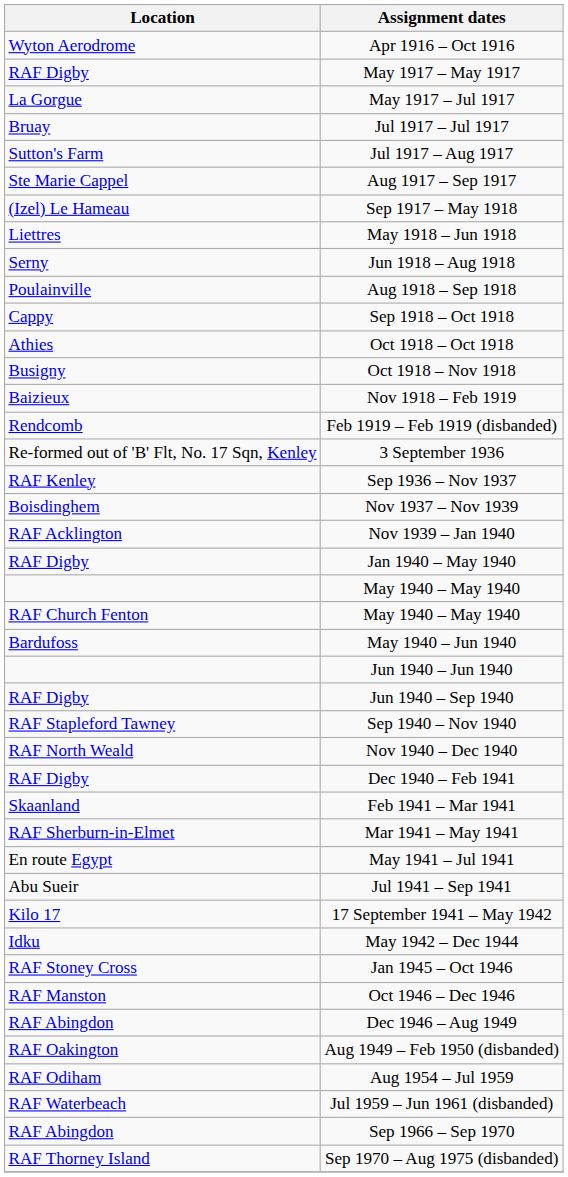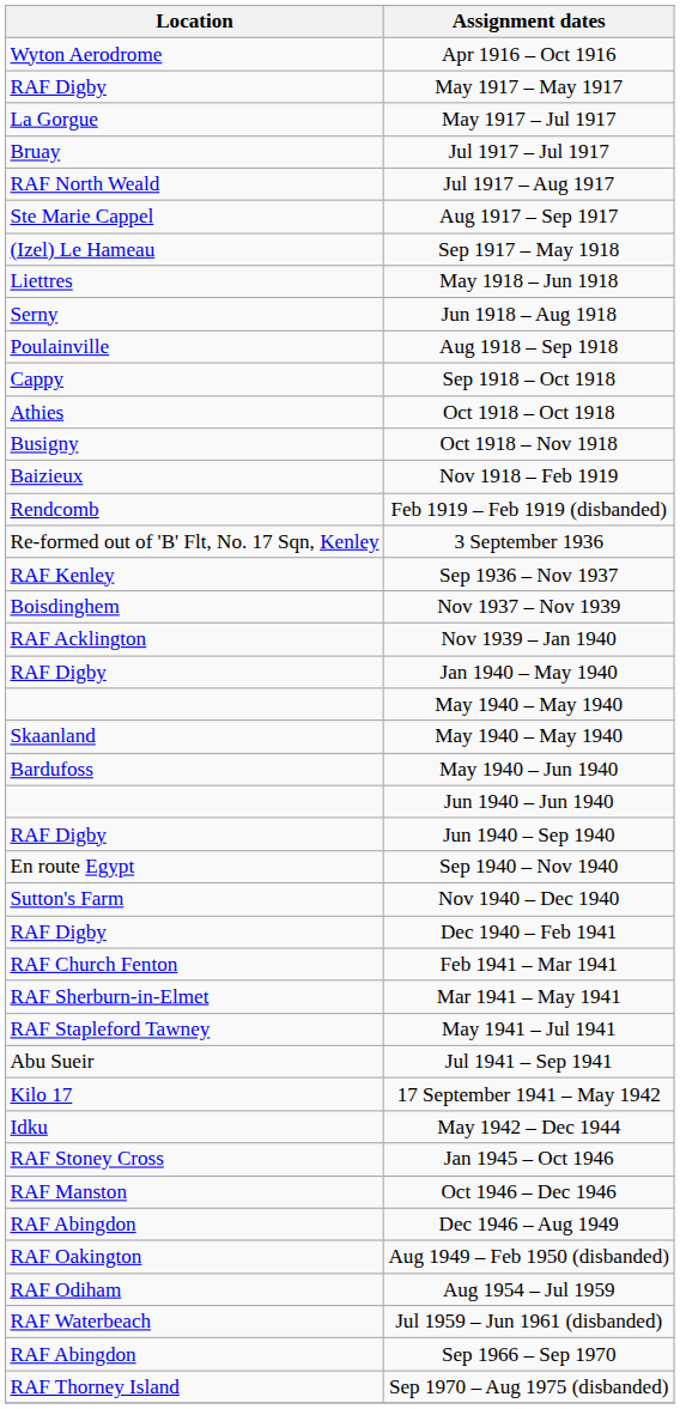row 6 | Location: Sutton's Farm -> RAF North Weald
row 23 | Location: RAF Church Fenton -> Skaanland
row 27 | Location: RAF Stapleford Tawney -> En route Egypt
row 28 | Location: RAF North Weald -> Sutton's Farm
row 30 | Location: Skaanland -> RAF Church Fenton
row 32 | Location: En route Egypt -> RAF Stapleford Tawney
